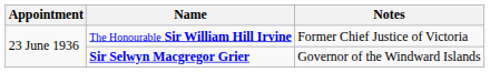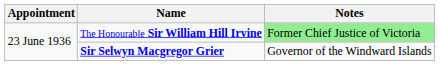The Honourable Sir William Hill Irvine | Notes: no background -> lightgreen background
